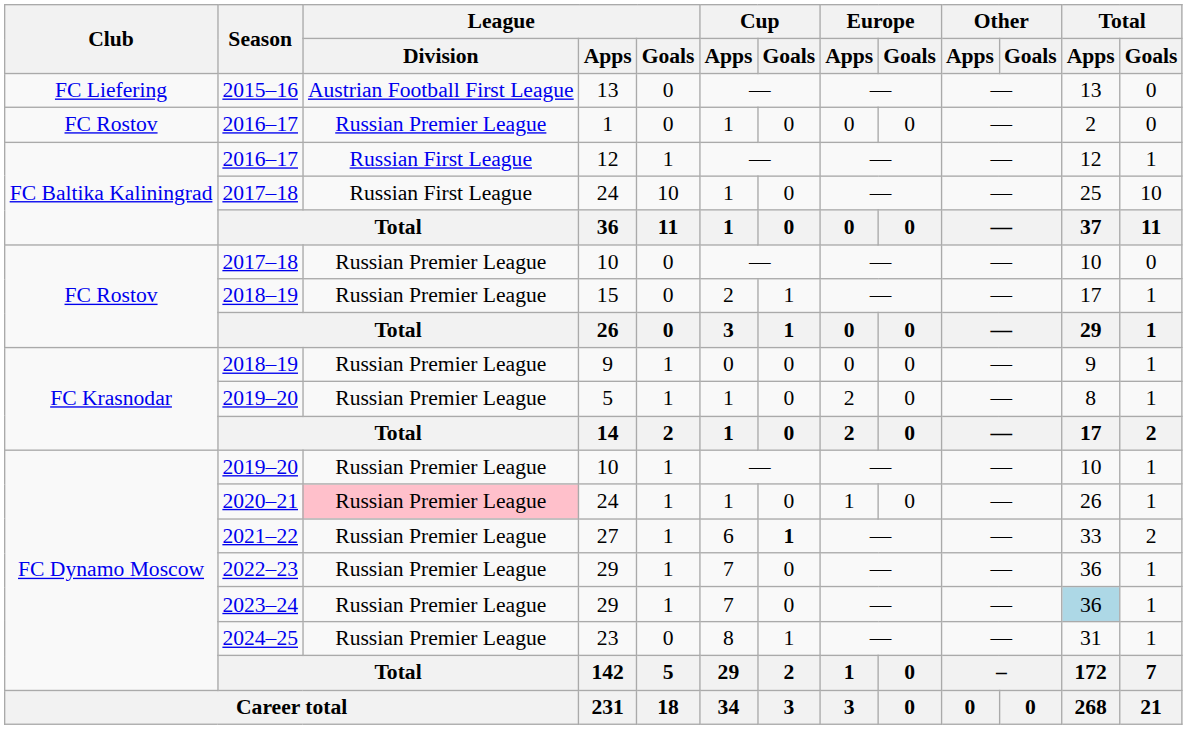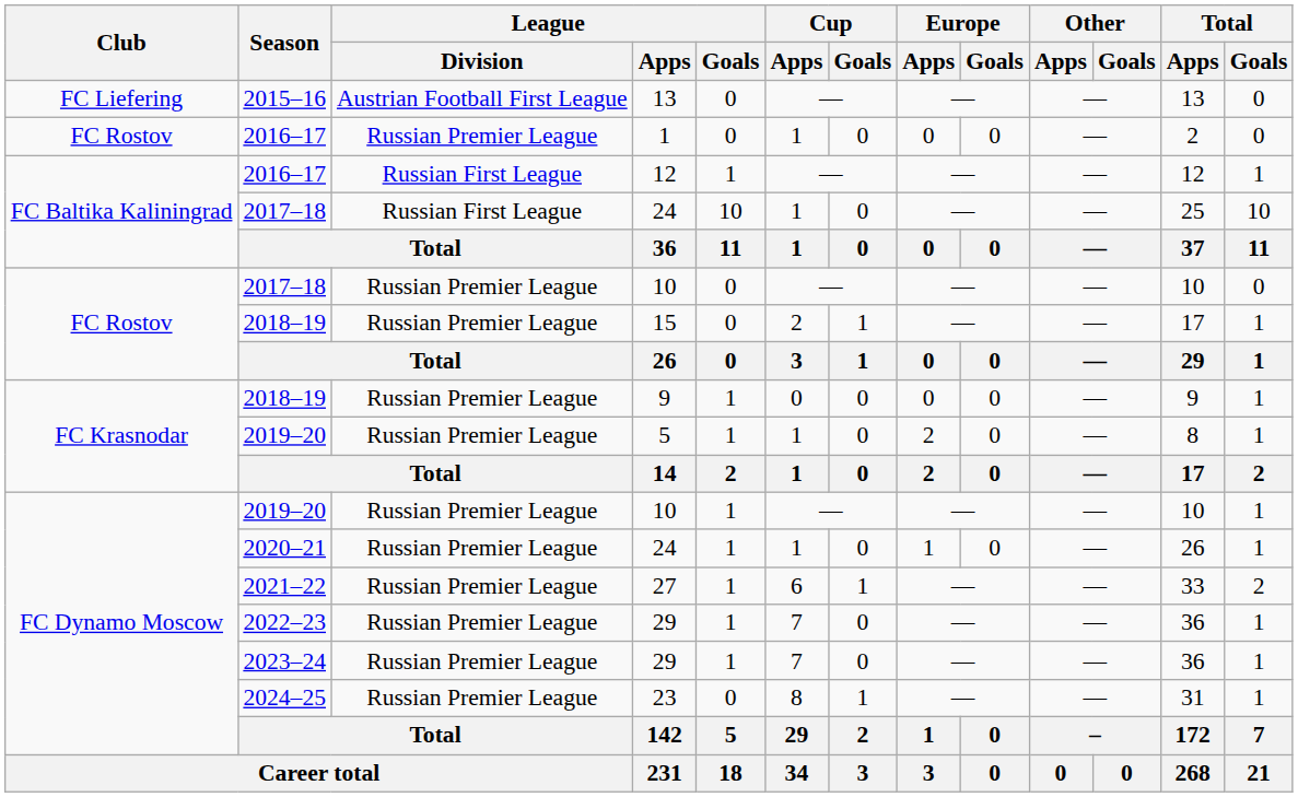2020–21 / 24 | League / Division: pink background -> no background
27 | Cup / Goals: bold -> normal
2023–24 / 29 | Total / Apps: lightblue background -> no background
